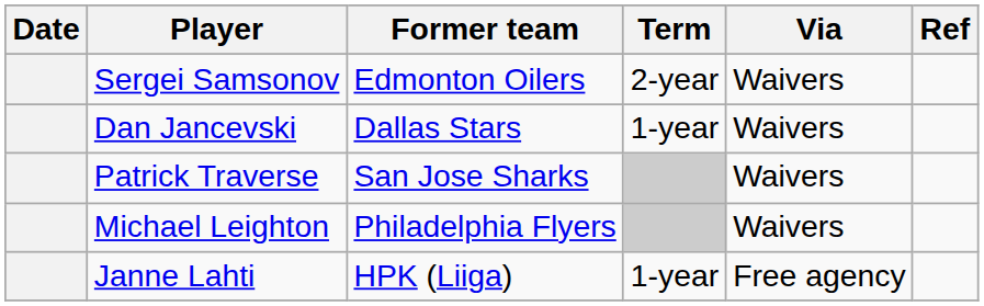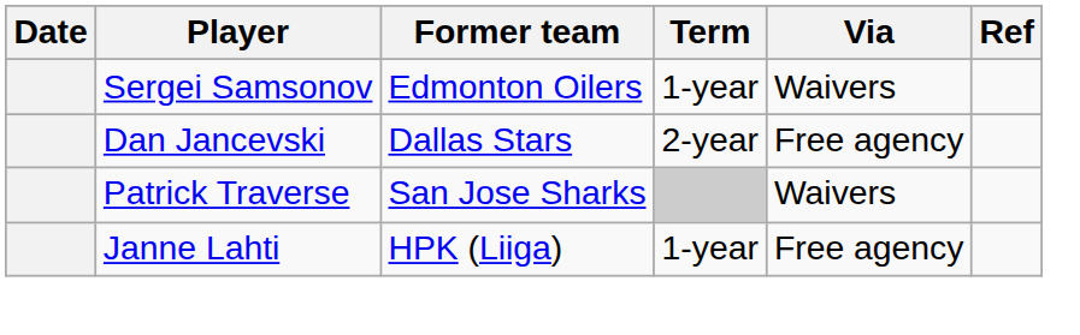Sergei Samsonov | Term: 2-year -> 1-year
Dan Jancevski | Term: 1-year -> 2-year
Dan Jancevski | Via: Waivers -> Free agency
- row: Michael Leighton | Philadelphia Flyers | Waivers
